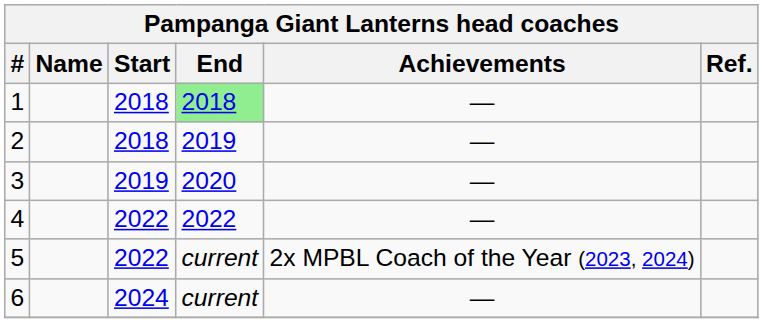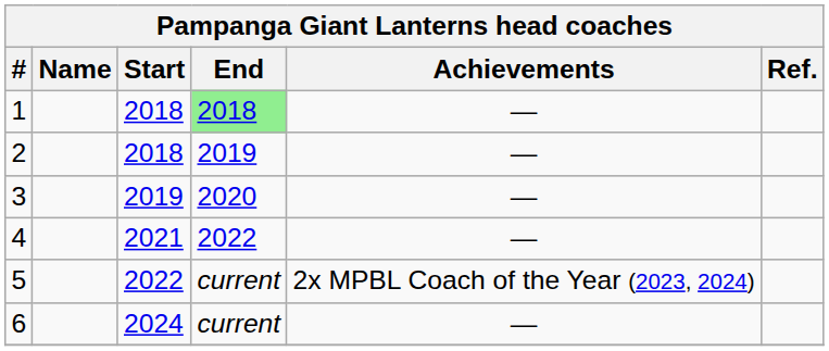4 | Start: 2022 -> 2021
